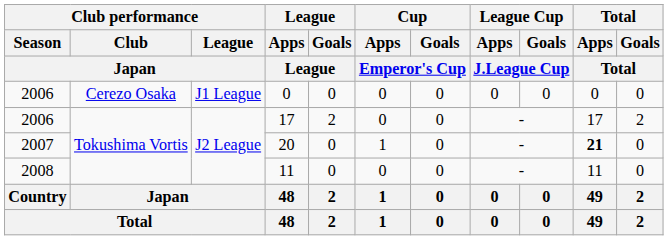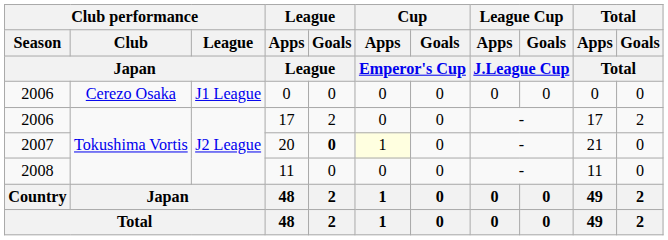20 | League / Goals / League: normal -> bold
20 | Cup / Apps / Emperor's Cup: no background -> lightyellow background
20 | Total / Apps / Total: bold -> normal
